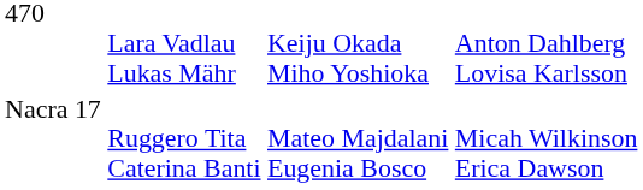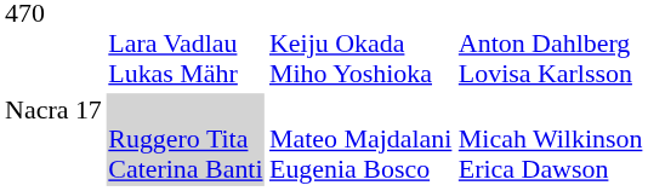Nacra 17 | column 2: no background -> lightgrey background
